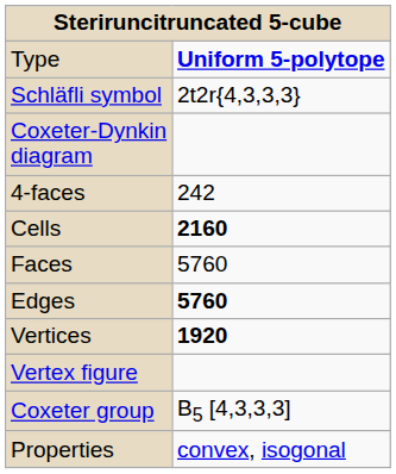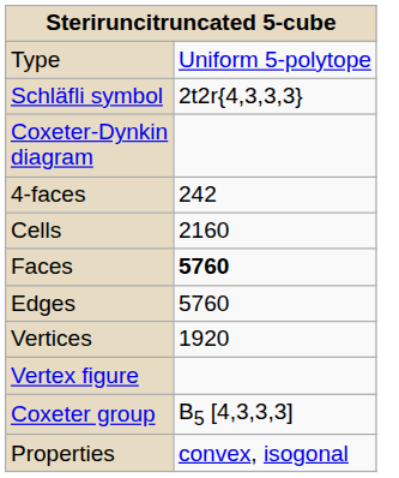Type | column 2: bold -> normal
Cells | column 2: bold -> normal
Faces | column 2: normal -> bold
Edges | column 2: bold -> normal
Vertices | column 2: bold -> normal
